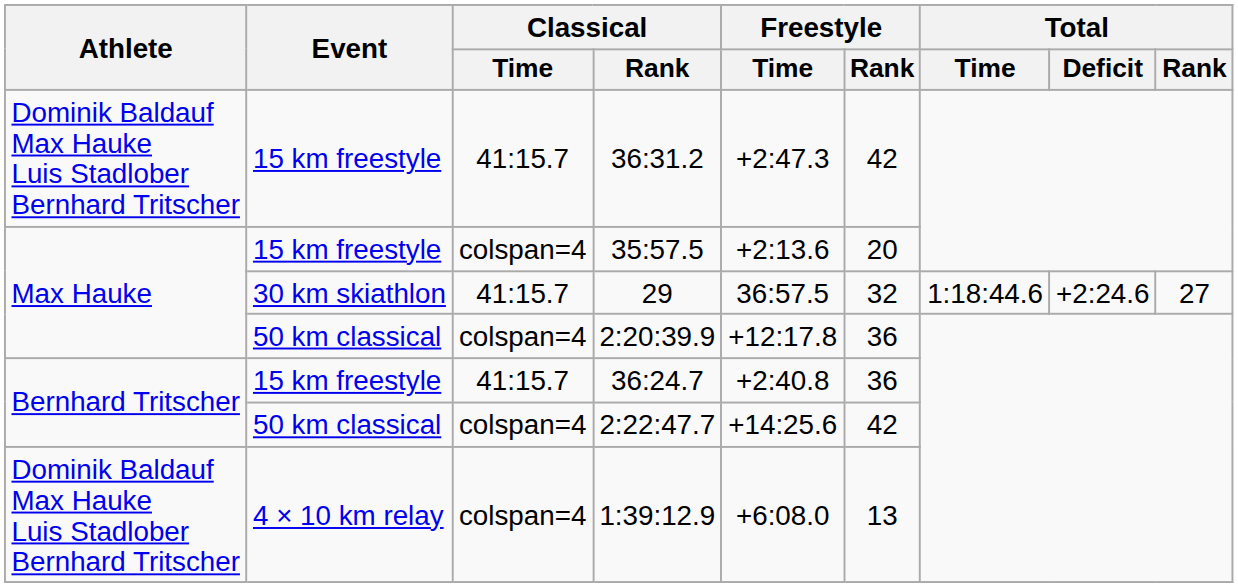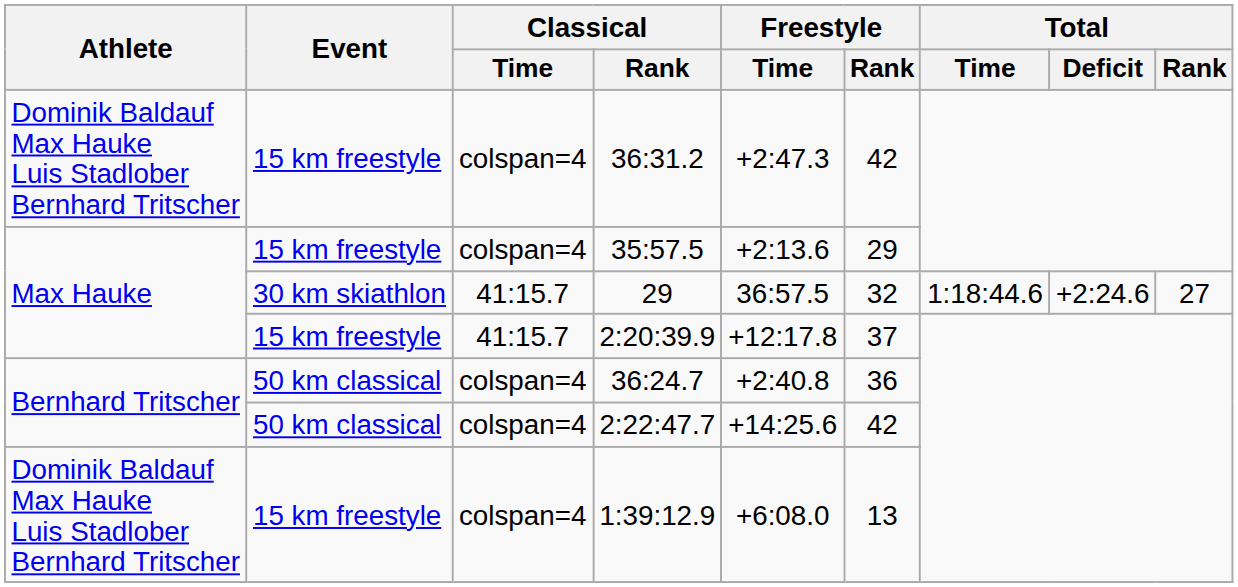36:31.2 | Classical / Time: 41:15.7 -> colspan=4
35:57.5 | Freestyle / Rank: 20 -> 29
2:20:39.9 | Event: 50 km classical -> 15 km freestyle
2:20:39.9 | Classical / Time: colspan=4 -> 41:15.7
2:20:39.9 | Freestyle / Rank: 36 -> 37
36:24.7 | Event: 15 km freestyle -> 50 km classical
36:24.7 | Classical / Time: 41:15.7 -> colspan=4
1:39:12.9 | Event: 4 × 10 km relay -> 15 km freestyle
